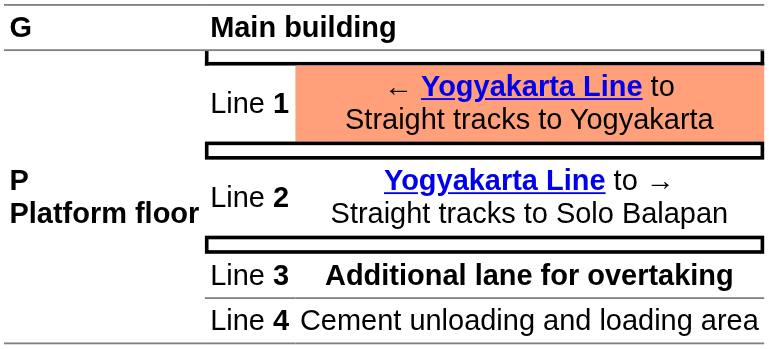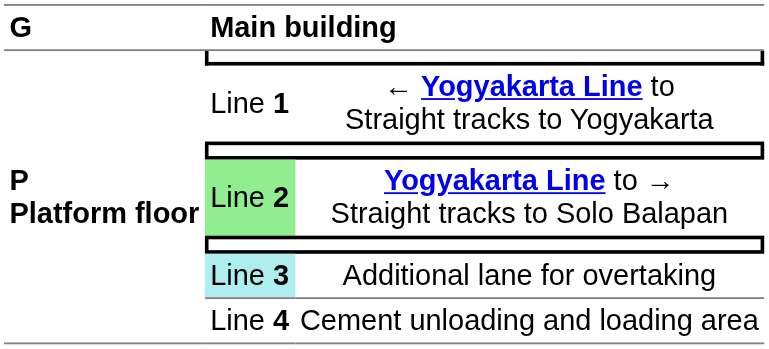Line 1 | column 3: lightsalmon background -> no background
Line 2 | column 2: no background -> lightgreen background
Line 3 | column 2: no background -> paleturquoise background
Line 3 | column 3: bold -> normal
